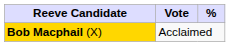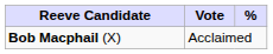Bob Macphail (X) | Reeve Candidate: gold background -> no background
